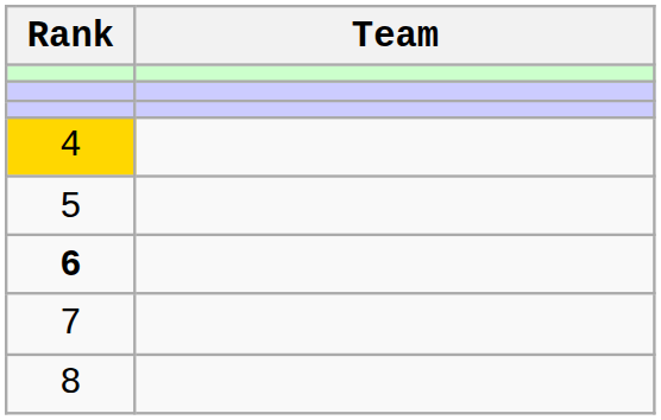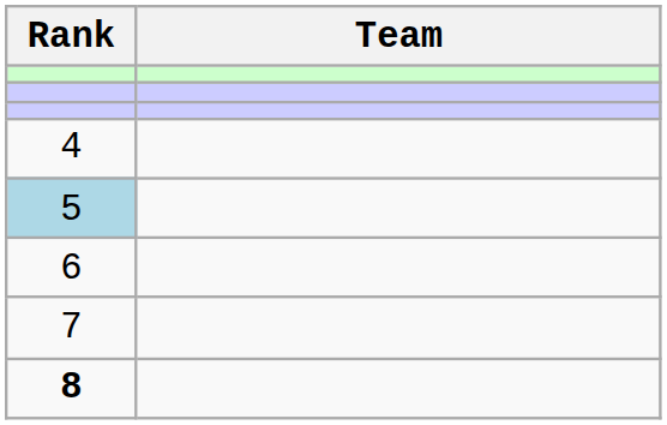row 5 | Rank: gold background -> no background
row 6 | Rank: no background -> lightblue background
row 7 | Rank: bold -> normal
row 9 | Rank: normal -> bold
